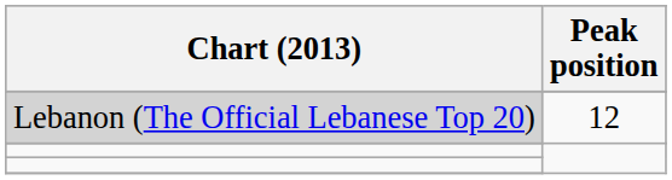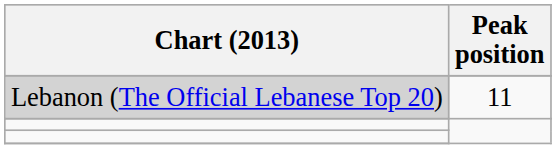row 2 | Peak position: 12 -> 11
